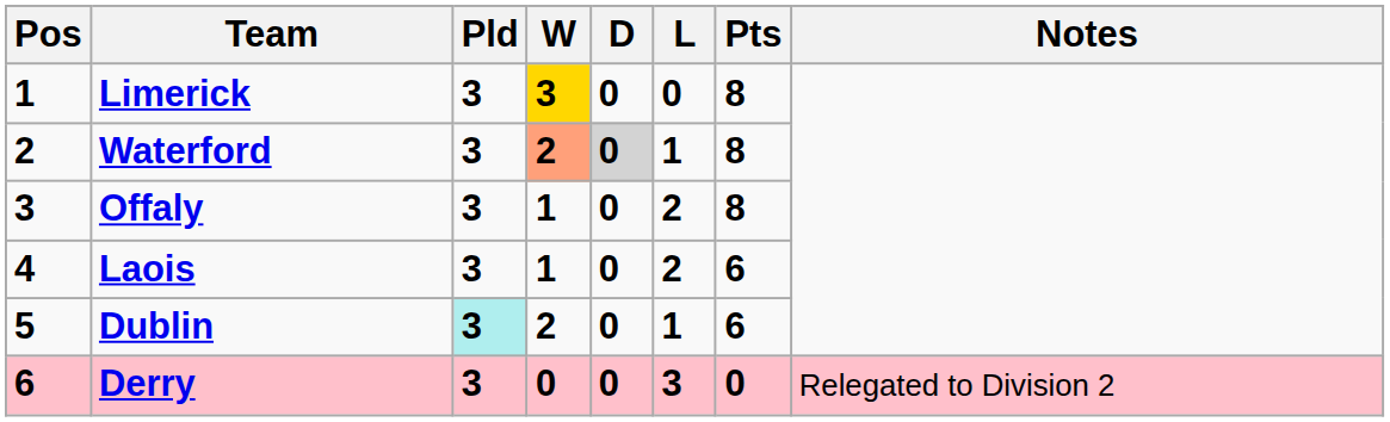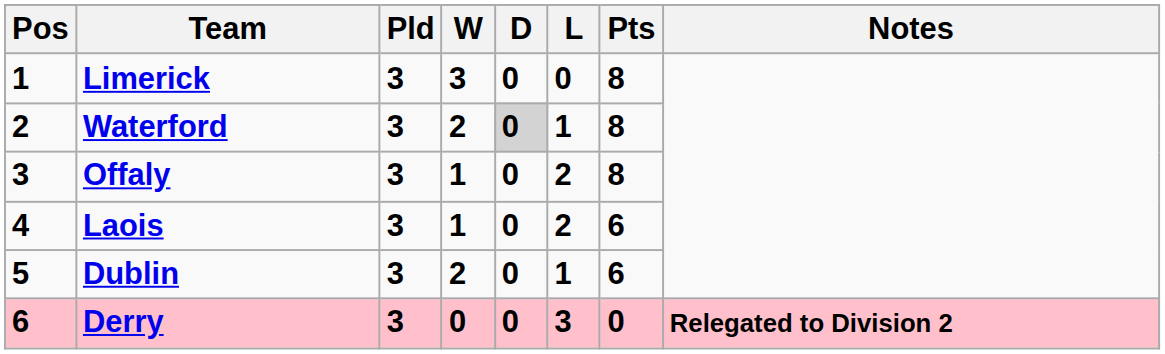Limerick | W: gold background -> no background
Waterford | W: lightsalmon background -> no background
Dublin | Pld: paleturquoise background -> no background
Derry | Notes: normal -> bold
